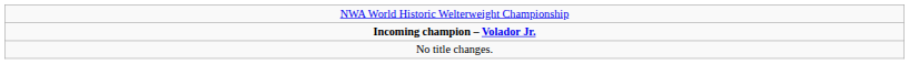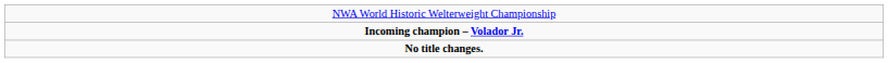row 3 | column 1: normal -> bold
